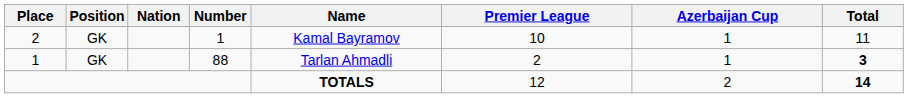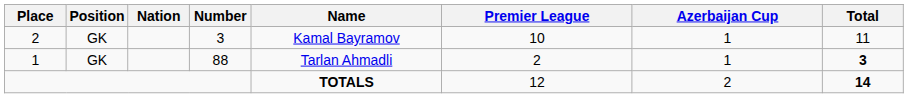row 2 | Number: 1 -> 3
